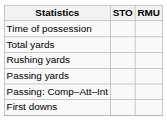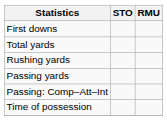rows swapped: First downs <-> Time of possession
